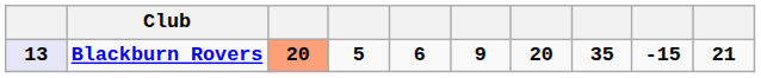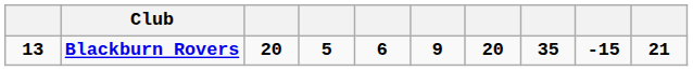Blackburn Rovers | column 1: lavender background -> no background
Blackburn Rovers | column 3: lightsalmon background -> no background
